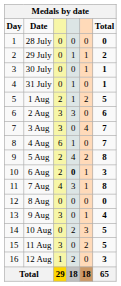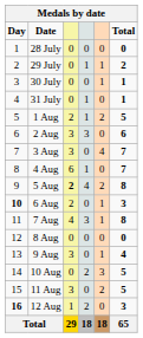5 Aug | column 3: normal -> bold
6 Aug | Day: normal -> bold
6 Aug | column 4: bold -> normal
12 Aug | Day: normal -> bold
